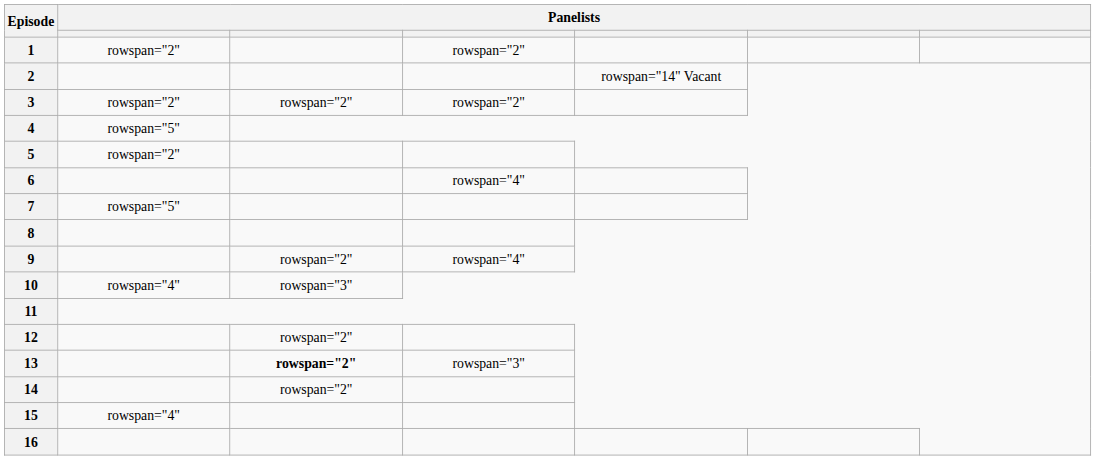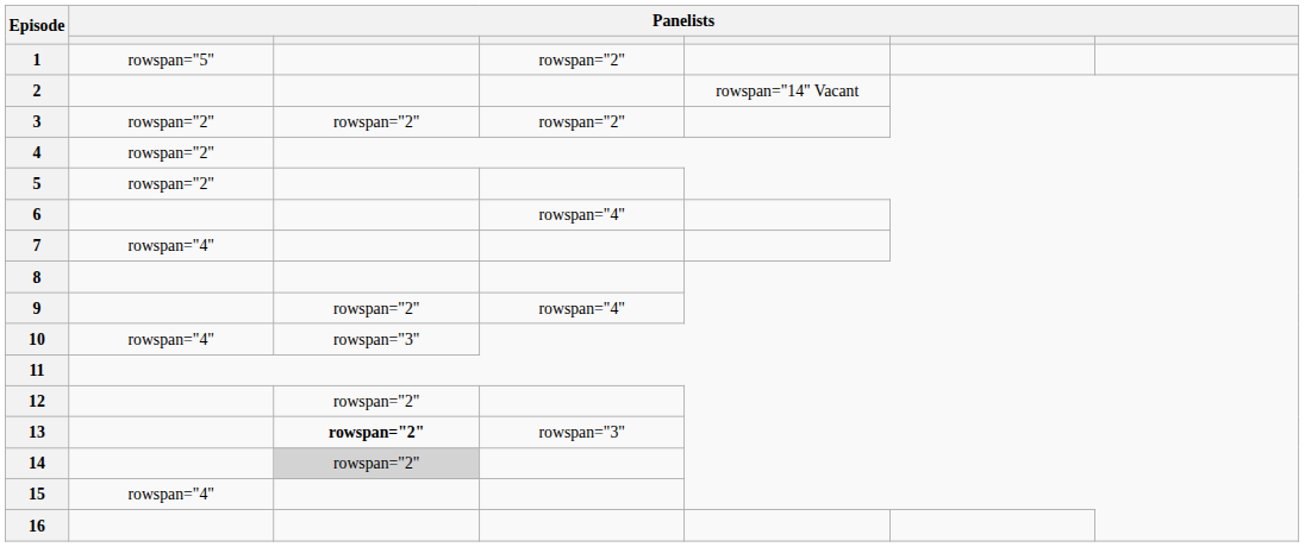1 | column 2: rowspan="2" -> rowspan="5"
4 | column 2: rowspan="5" -> rowspan="2"
7 | column 2: rowspan="5" -> rowspan="4"
14 | column 3: no background -> lightgrey background
